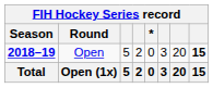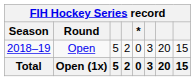Open | Season: bold -> normal
Open | column 8: bold -> normal
